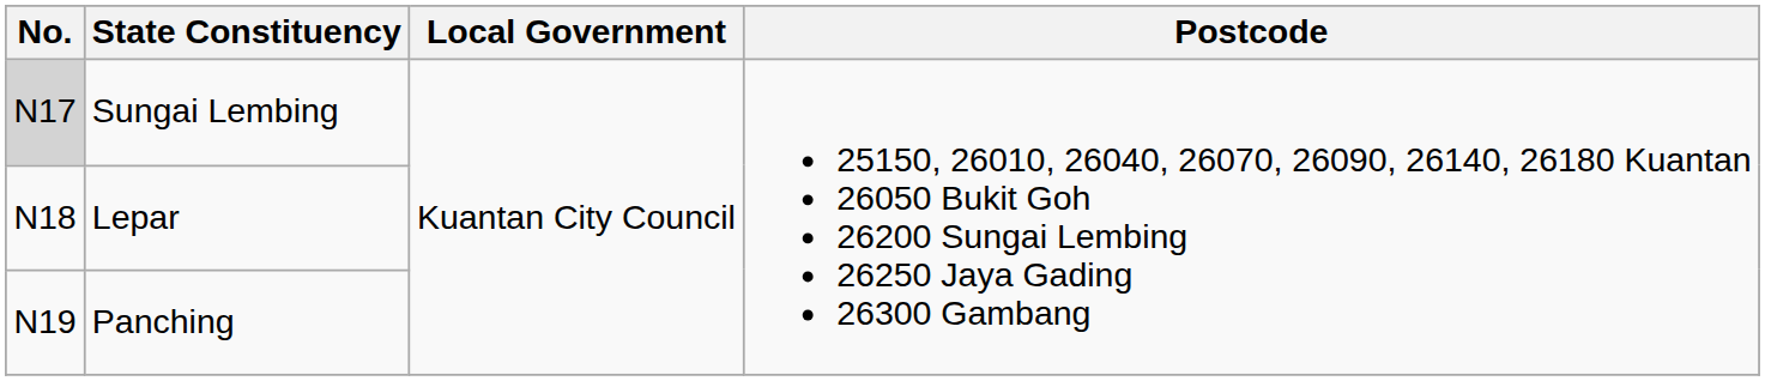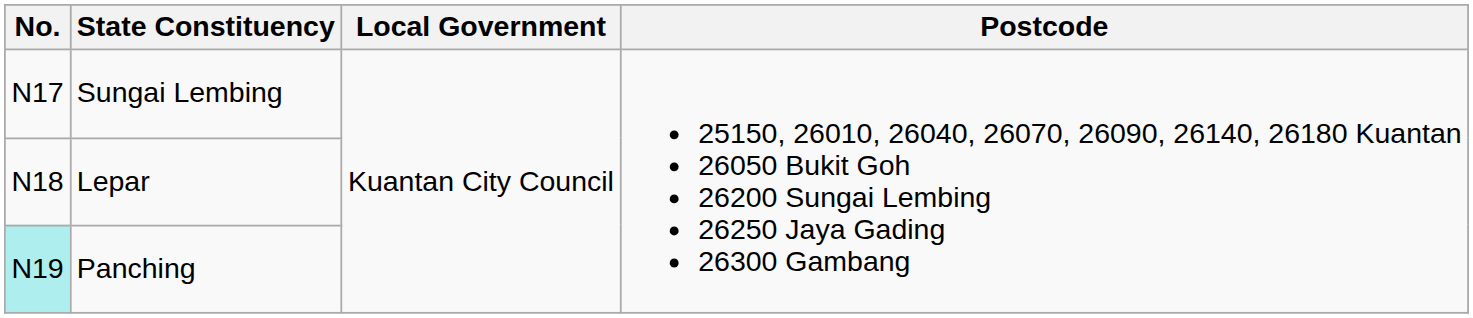Sungai Lembing | No.: lightgrey background -> no background
Panching | No.: no background -> paleturquoise background
